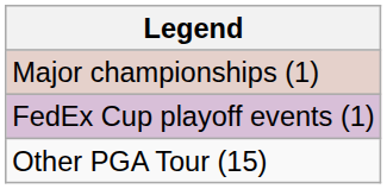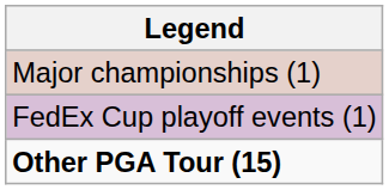row 4 | column 1: normal -> bold
